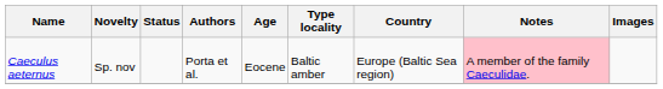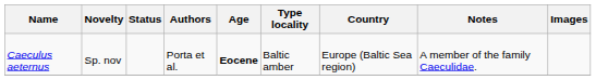Caeculus aeternus | Age: normal -> bold
Caeculus aeternus | Notes: pink background -> no background
